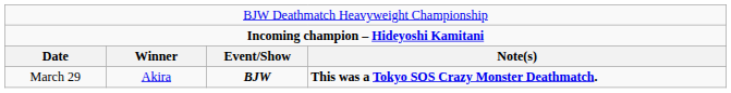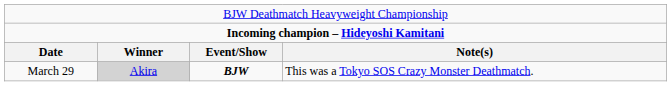March 29 | column 2: no background -> lightgrey background
March 29 | column 4: bold -> normal
